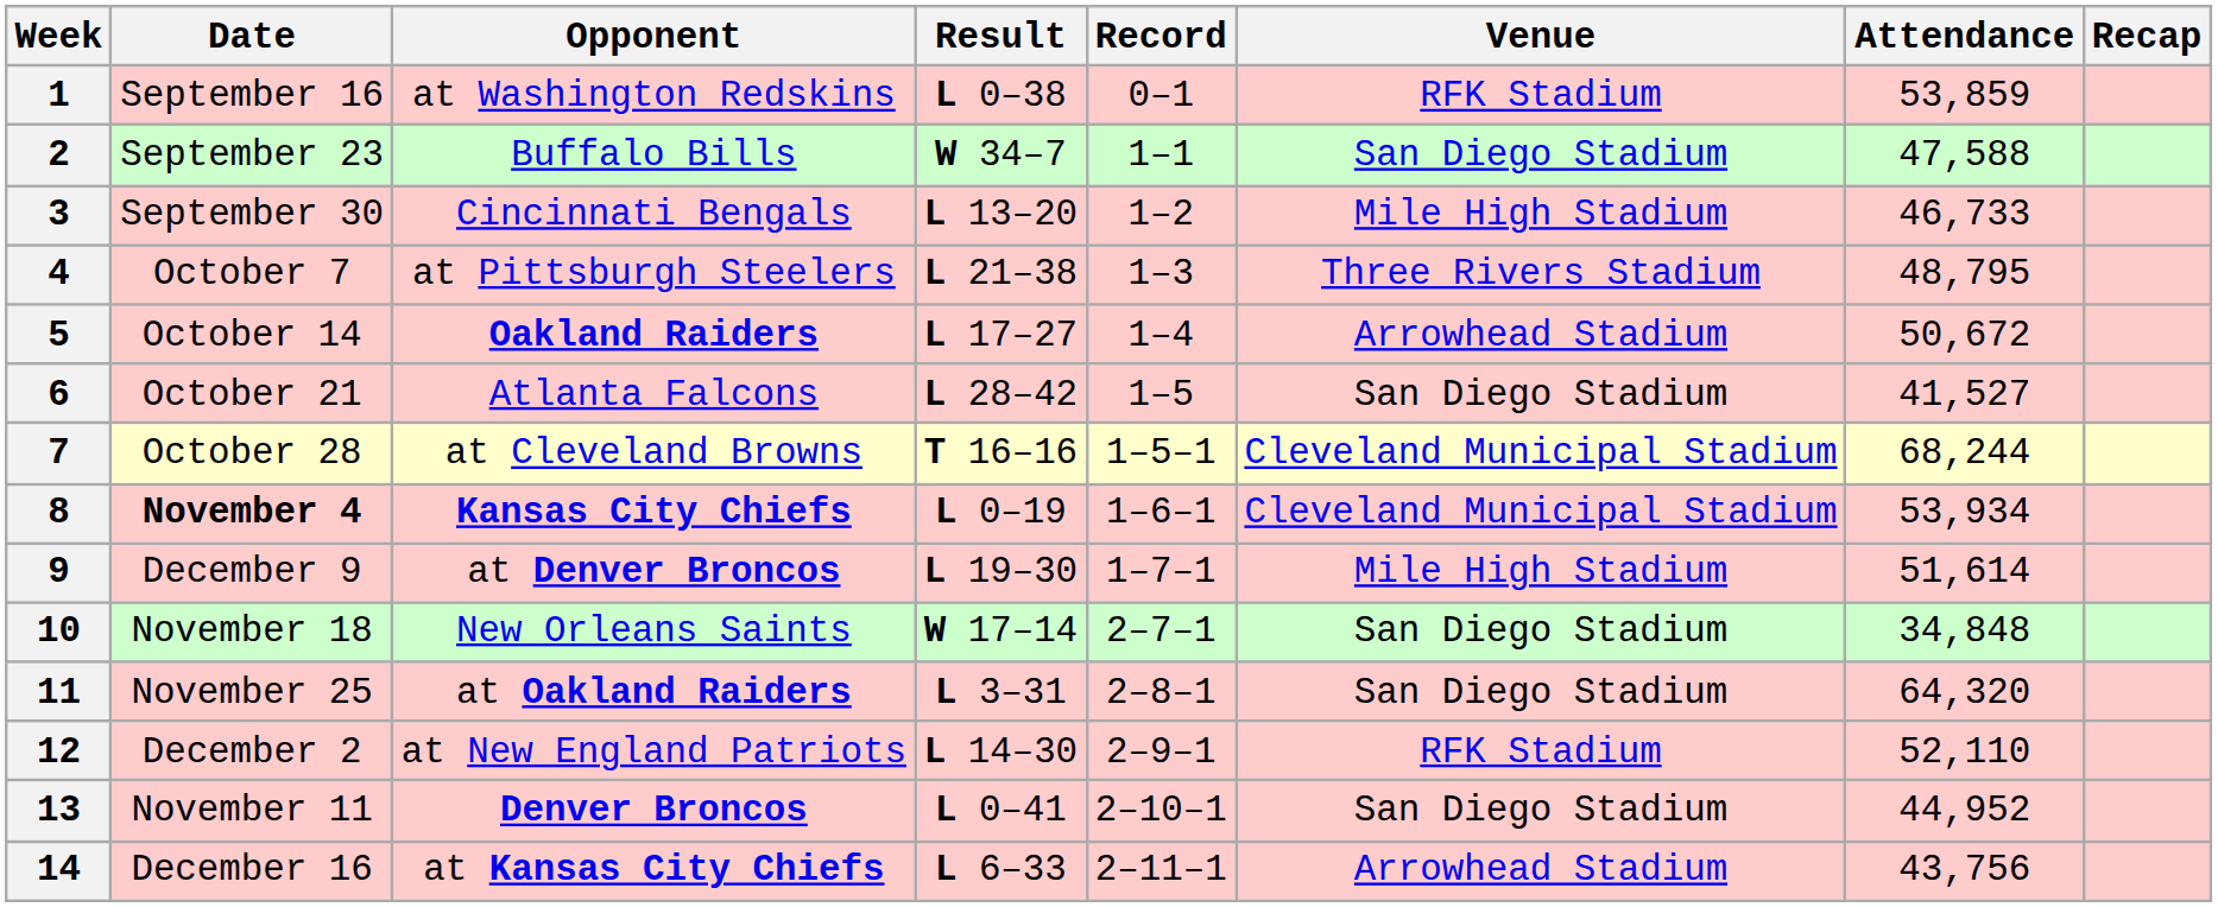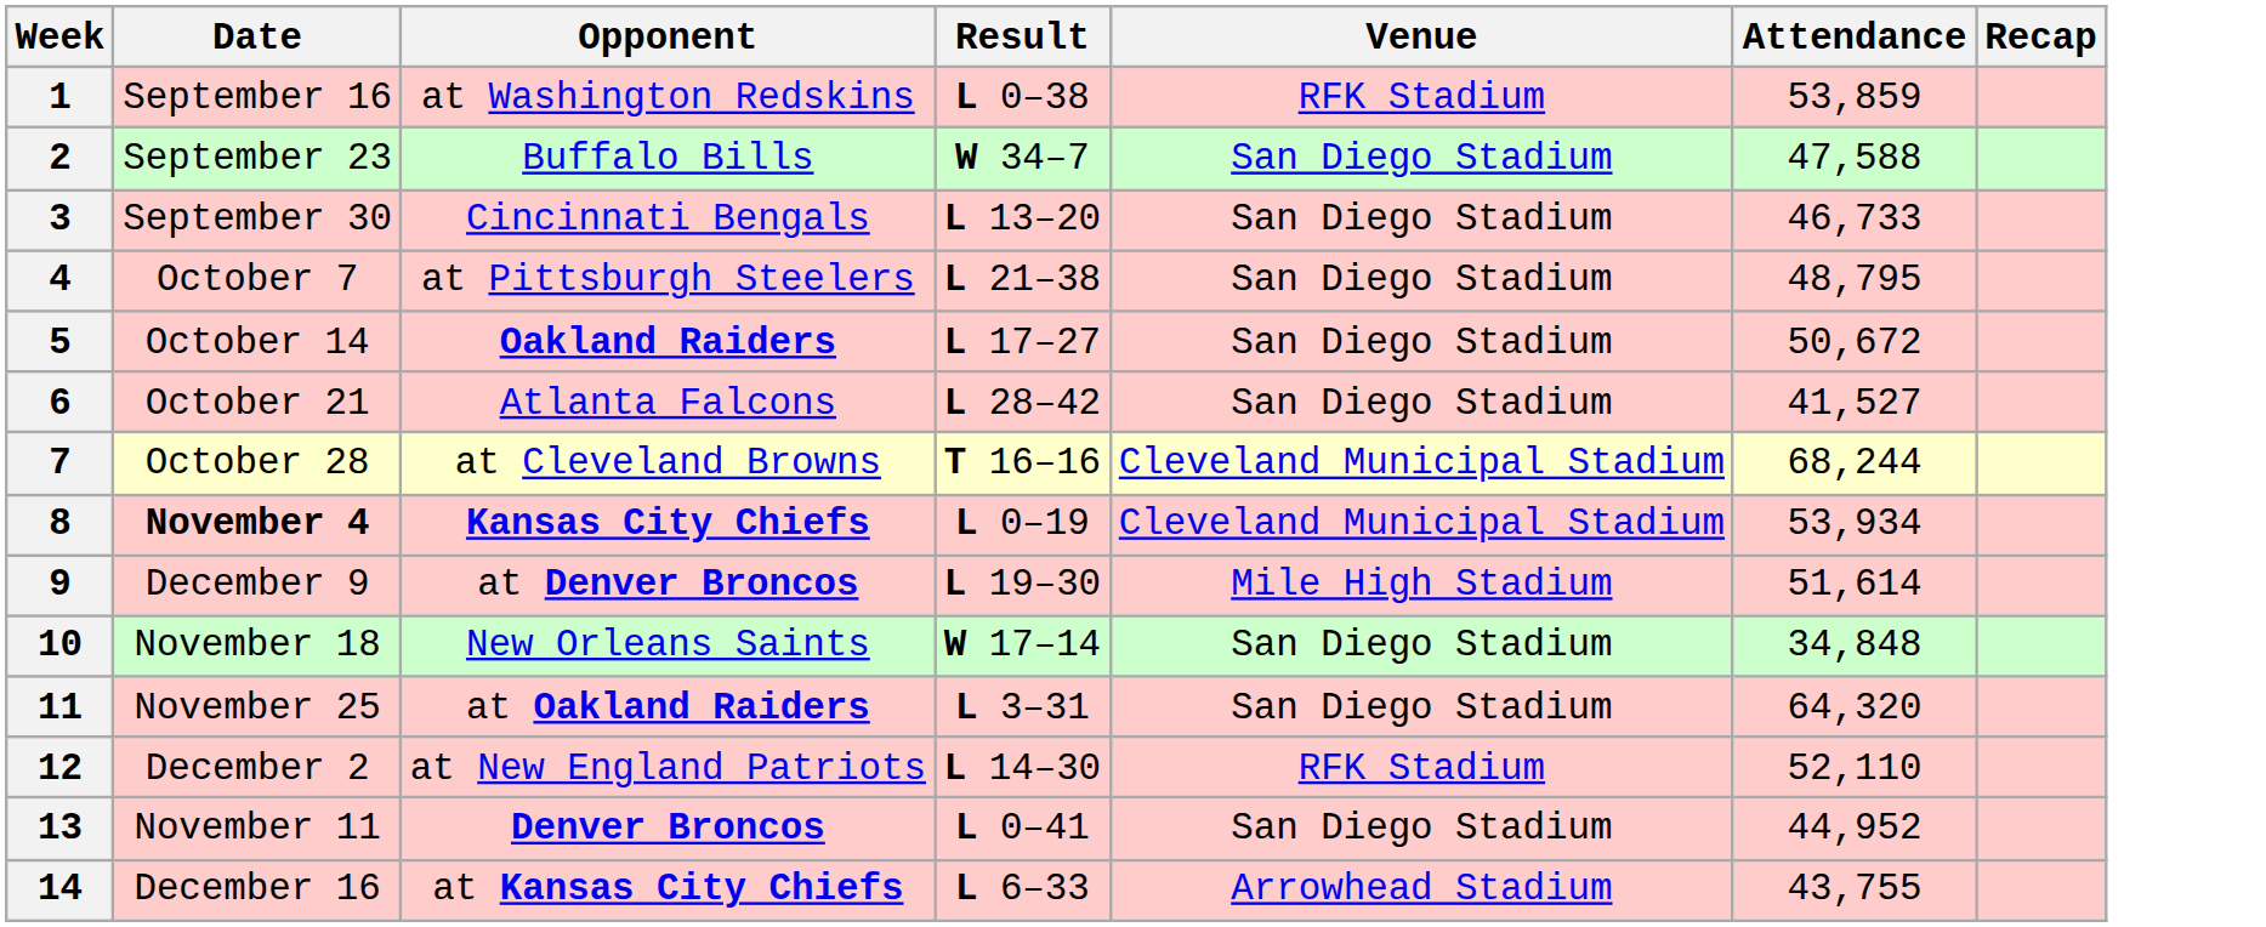- column: Record | 0–1 | 1–1 | 1–2 | 1–3 | 1–4 | 1–5 | 1–5–1 | 1–6–1 | 1–7–1 | 2–7–1 | 2–8–1 | 2–9–1 | 2–10–1 | 2–11–1
3 | Venue: Mile High Stadium -> San Diego Stadium
4 | Venue: Three Rivers Stadium -> San Diego Stadium
5 | Venue: Arrowhead Stadium -> San Diego Stadium
14 | Attendance: 43,756 -> 43,755
